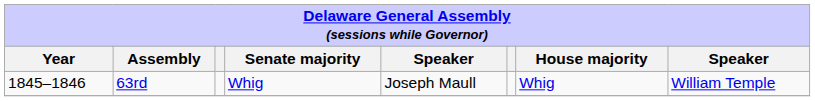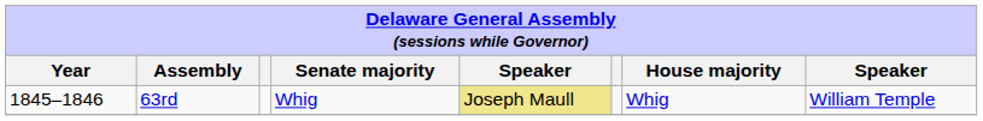63rd | column 5: no background -> khaki background
